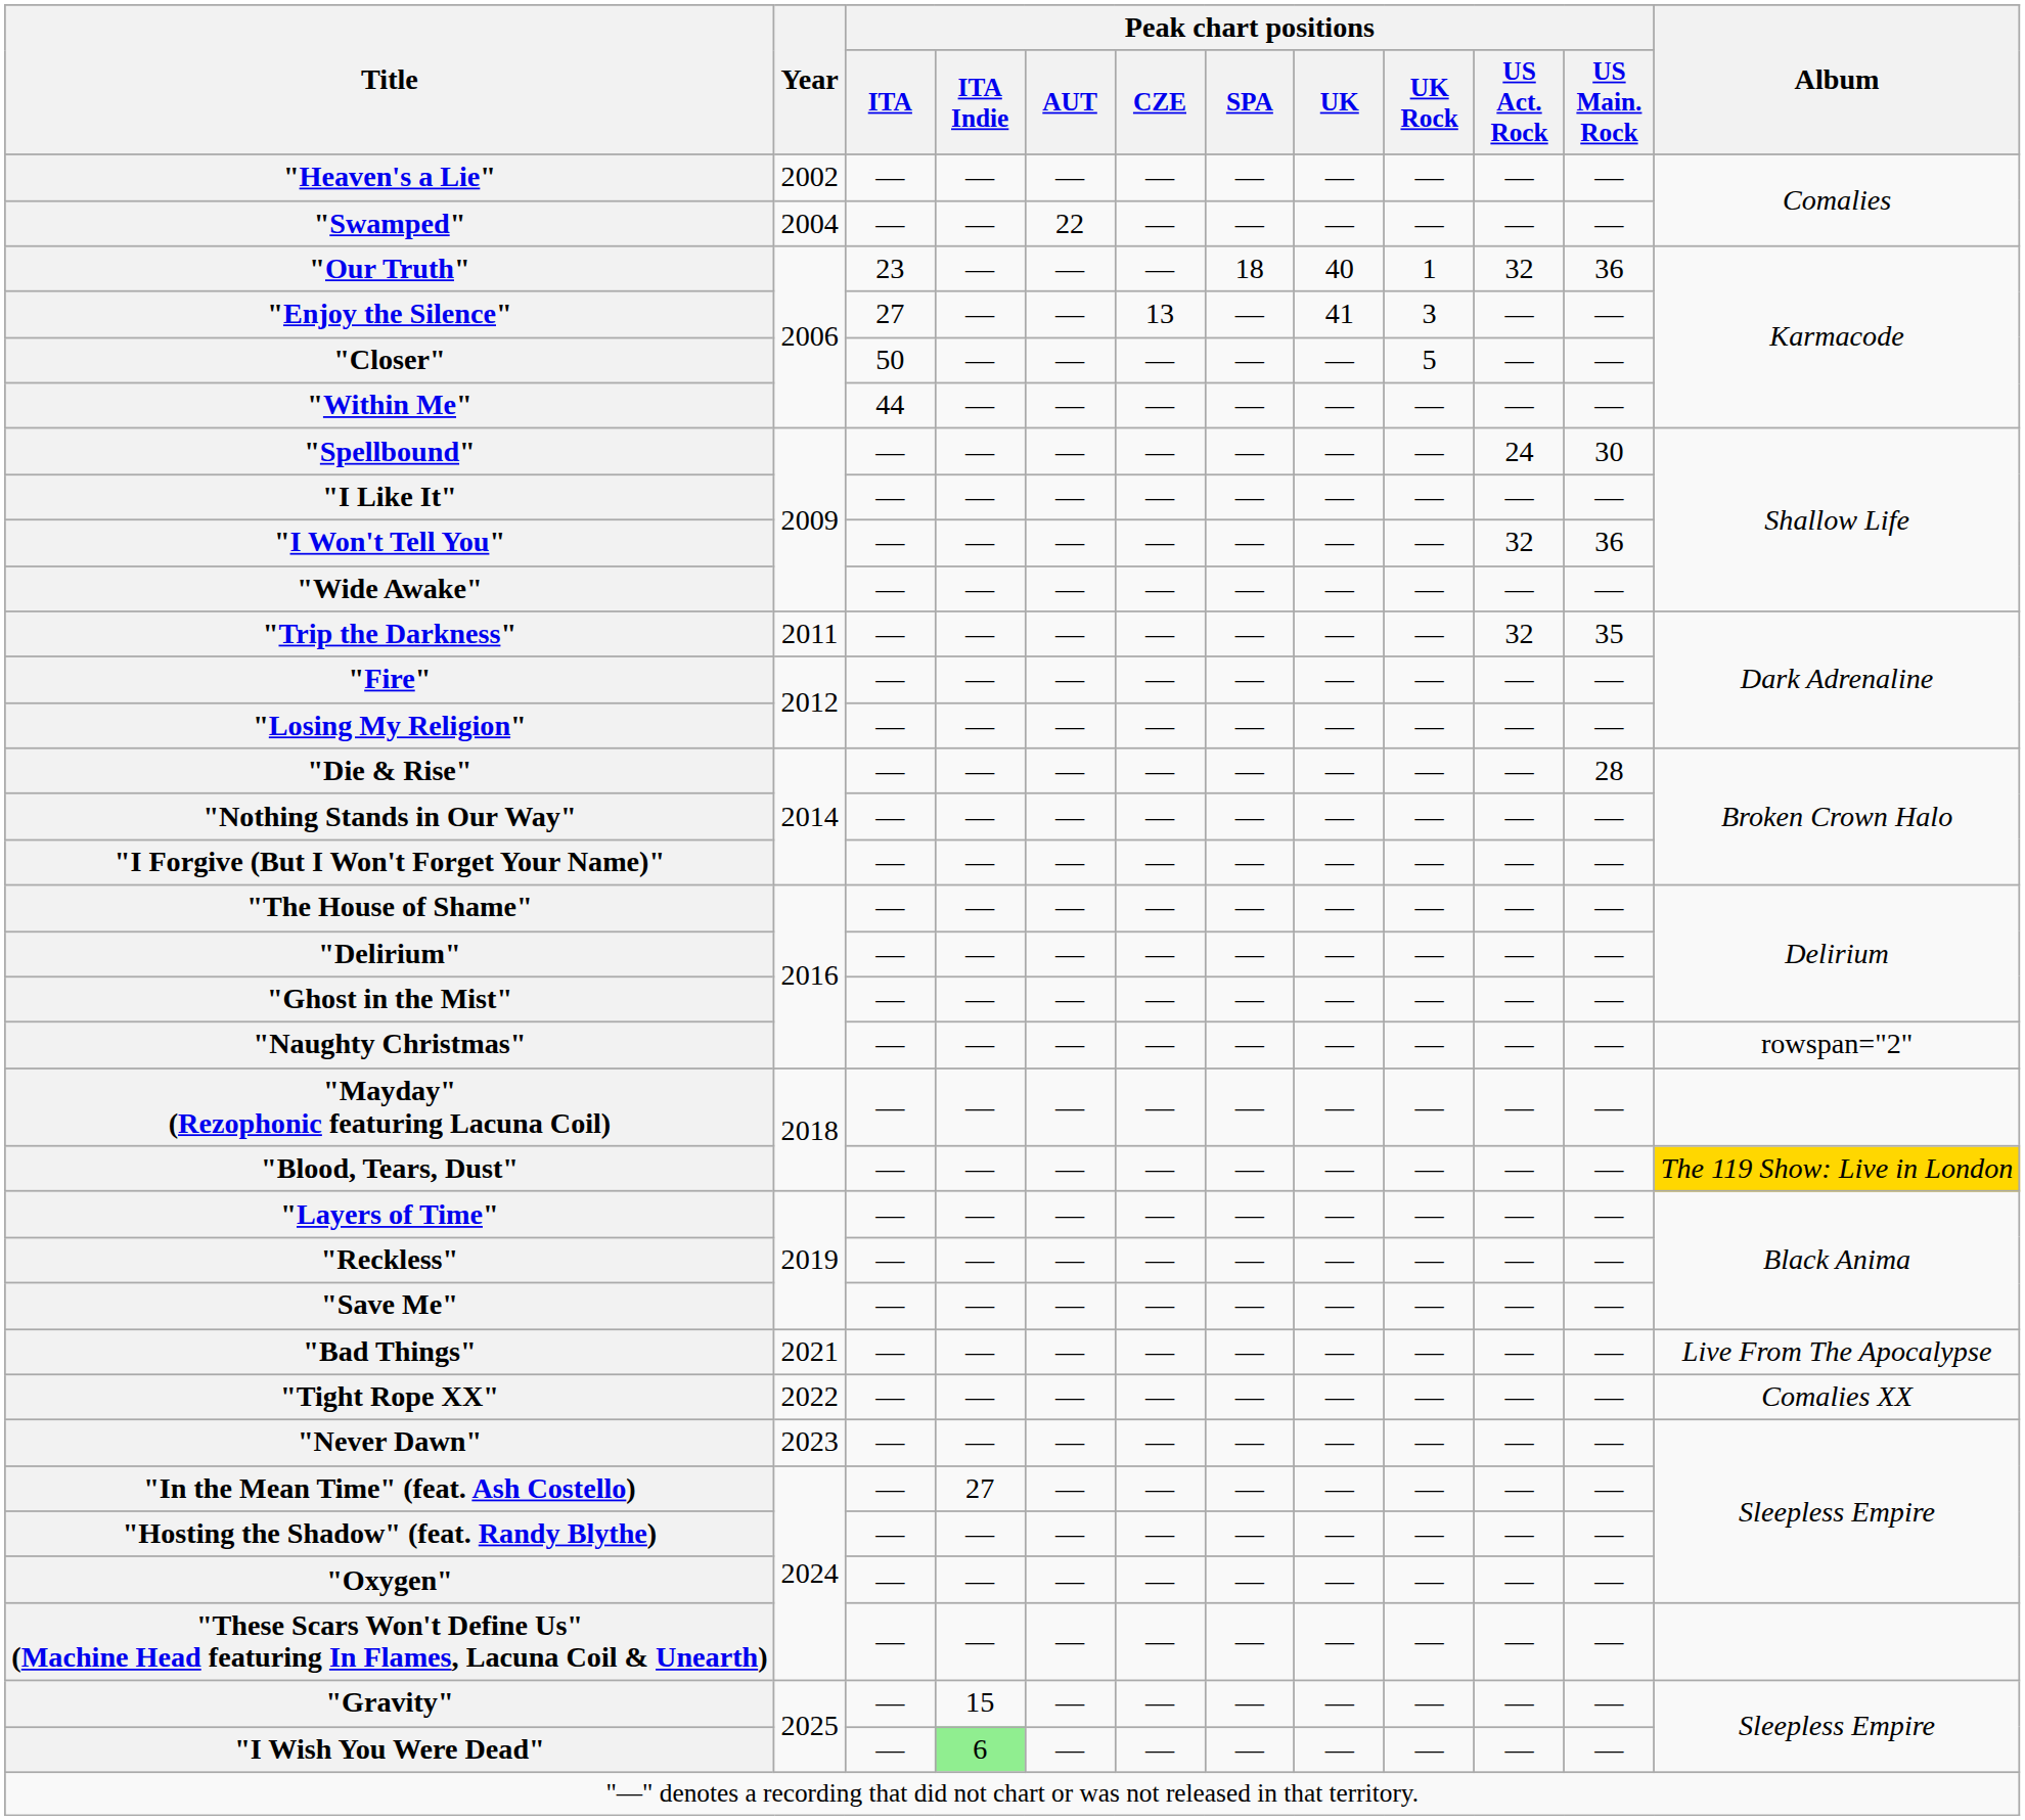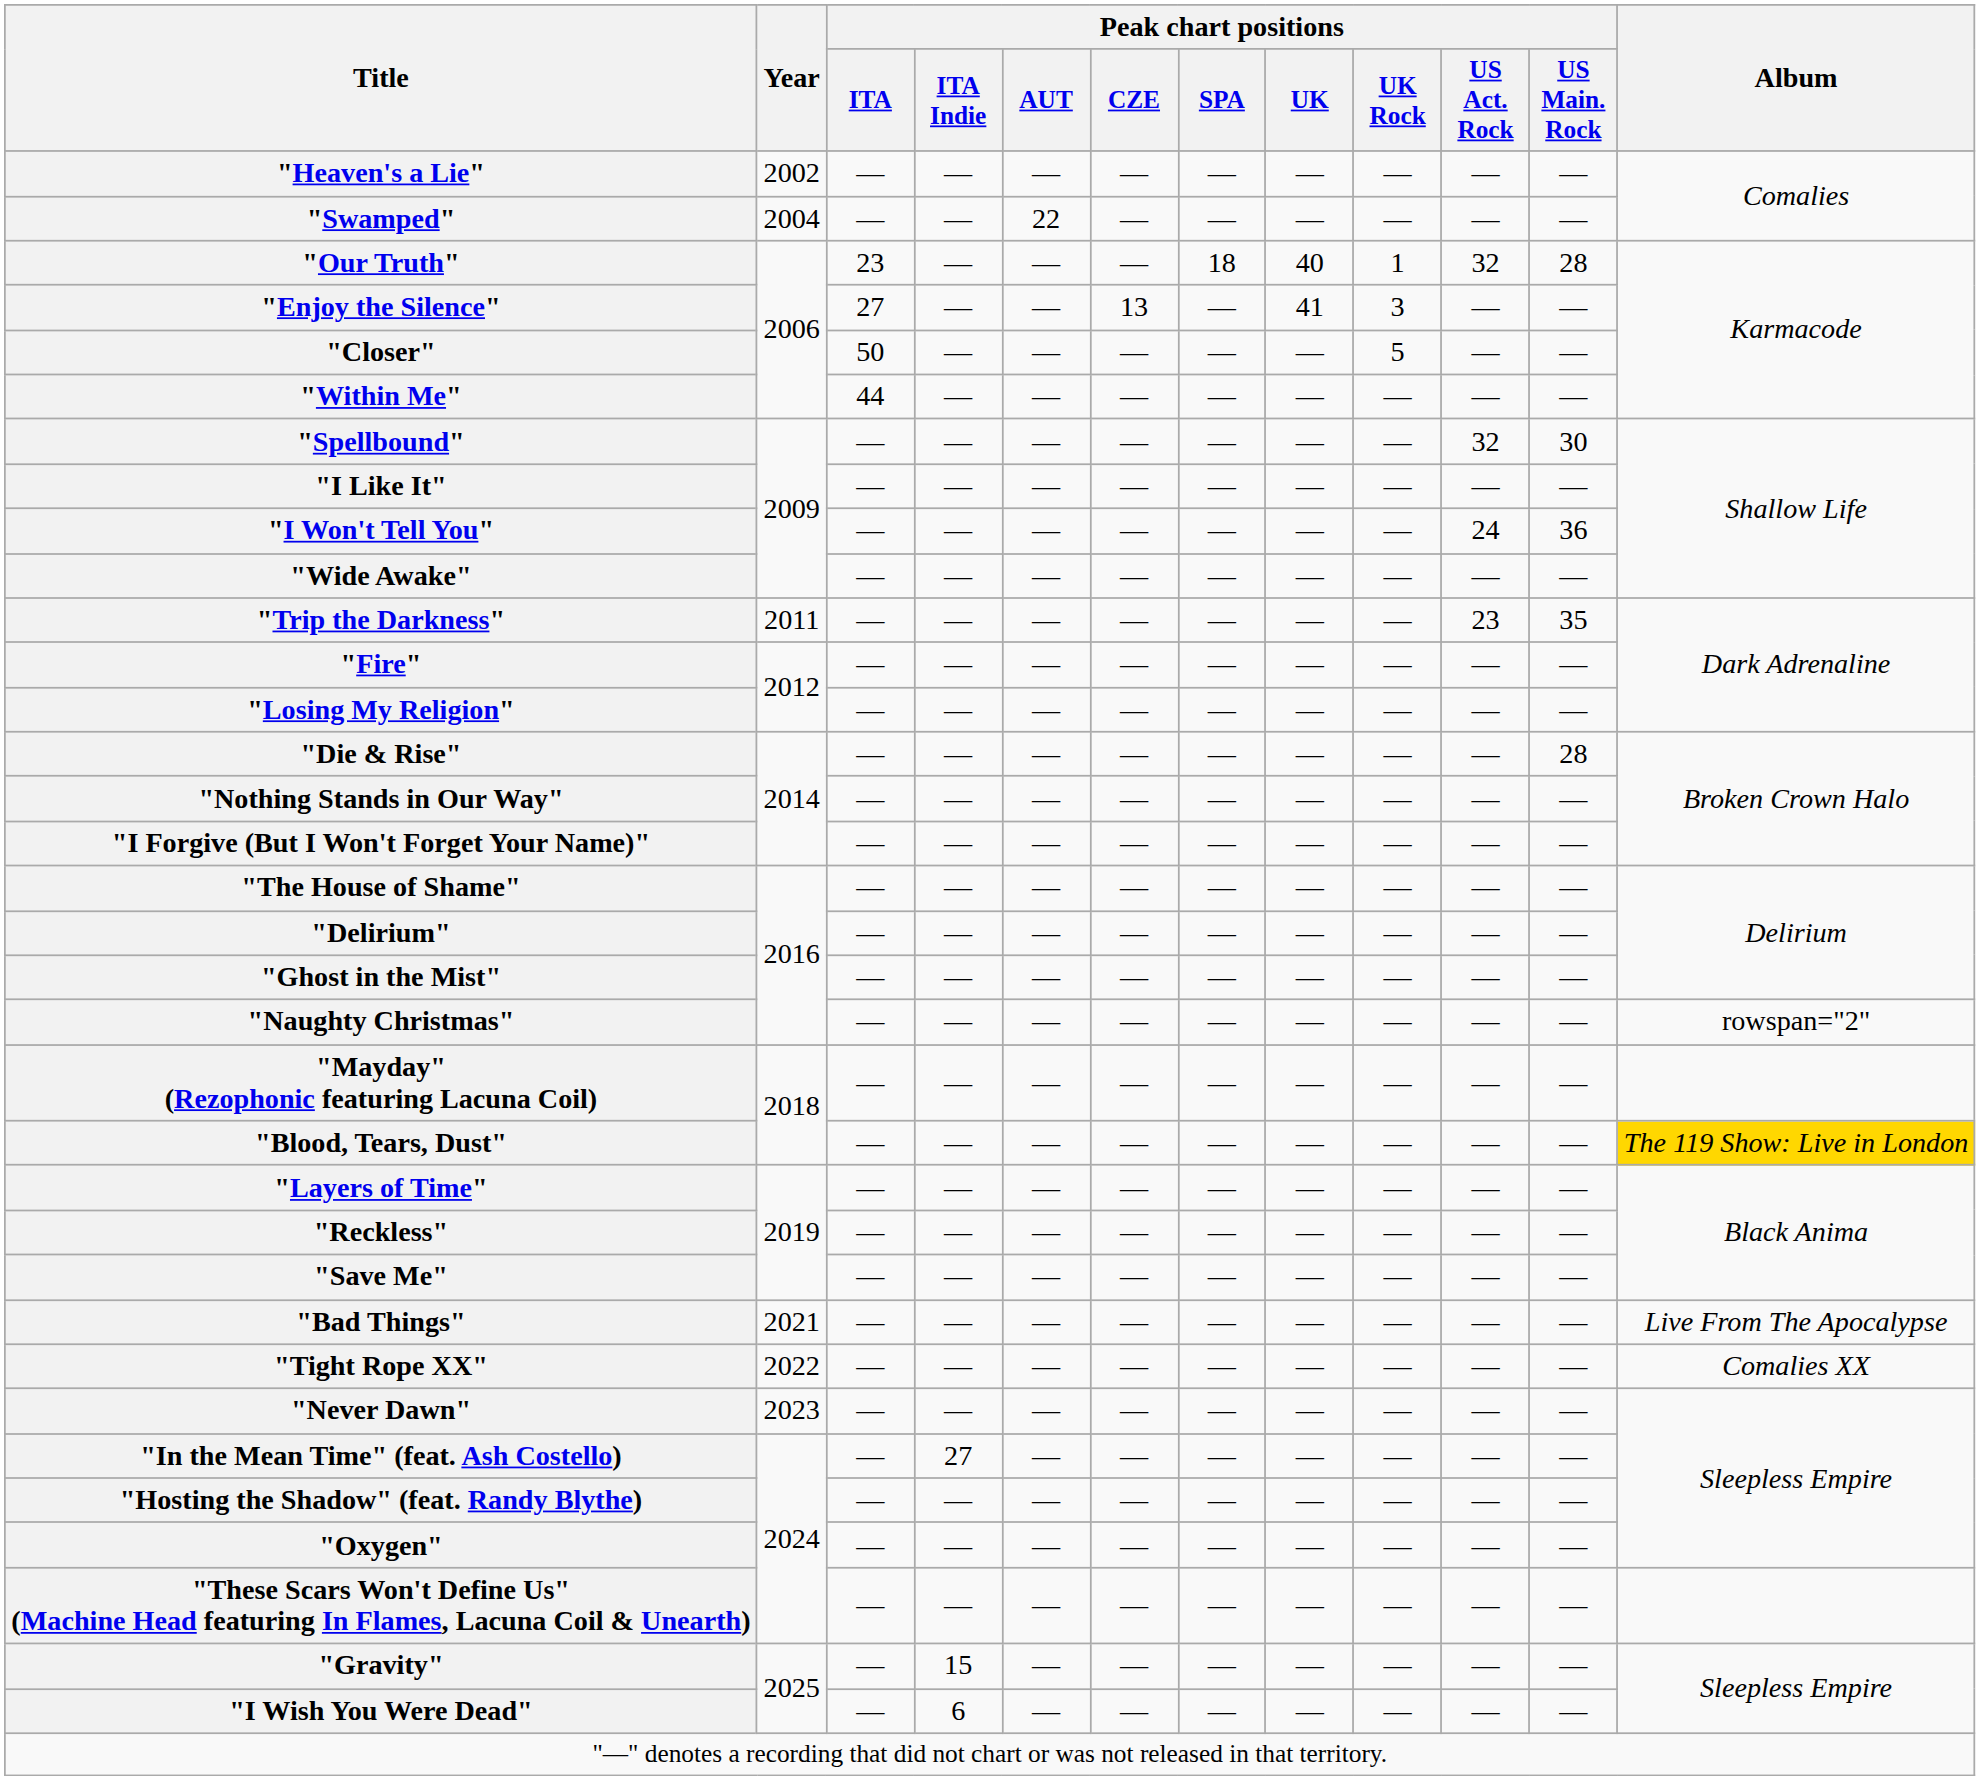"Our Truth" | Peak chart positions / US Main. Rock: 36 -> 28
"Spellbound" | Peak chart positions / US Act. Rock: 24 -> 32
"I Won't Tell You" | Peak chart positions / US Act. Rock: 32 -> 24
"Trip the Darkness" | Peak chart positions / US Act. Rock: 32 -> 23
"I Wish You Were Dead" | Peak chart positions / ITA Indie: lightgreen background -> no background
